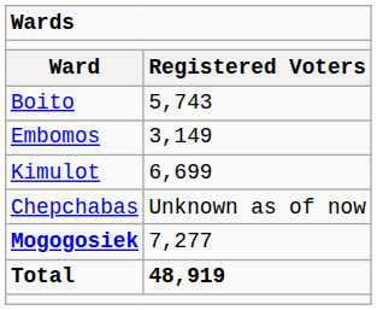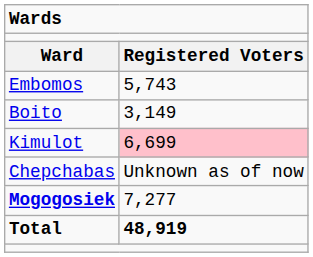row 4 | column 1: Boito -> Embomos
row 5 | column 1: Embomos -> Boito
row 6 | column 2: no background -> pink background
